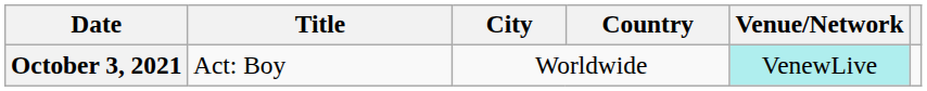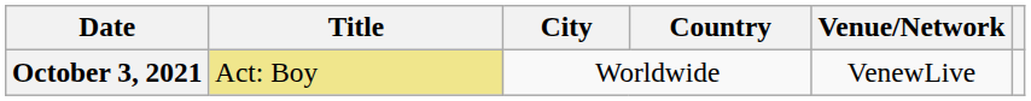October 3, 2021 | Title: no background -> khaki background
October 3, 2021 | Venue/Network: paleturquoise background -> no background
